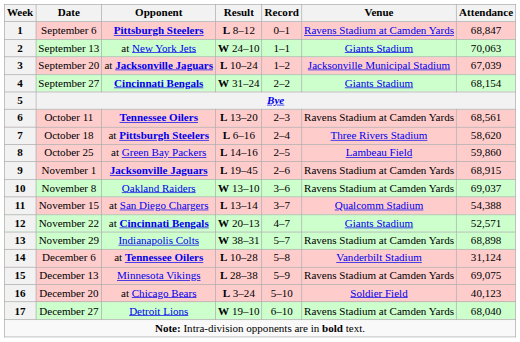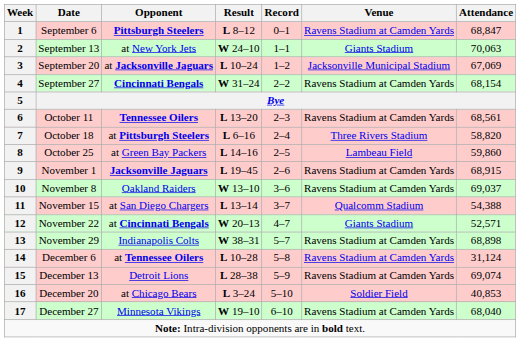3 | Attendance: 67,039 -> 67,069
4 | Venue: Giants Stadium -> Ravens Stadium at Camden Yards
7 | Attendance: 58,620 -> 58,820
14 | Venue: Vanderbilt Stadium -> Ravens Stadium at Camden Yards
15 | Opponent: Minnesota Vikings -> Detroit Lions
15 | Attendance: 69,075 -> 69,074
16 | Attendance: 40,123 -> 40,853
17 | Opponent: Detroit Lions -> Minnesota Vikings
